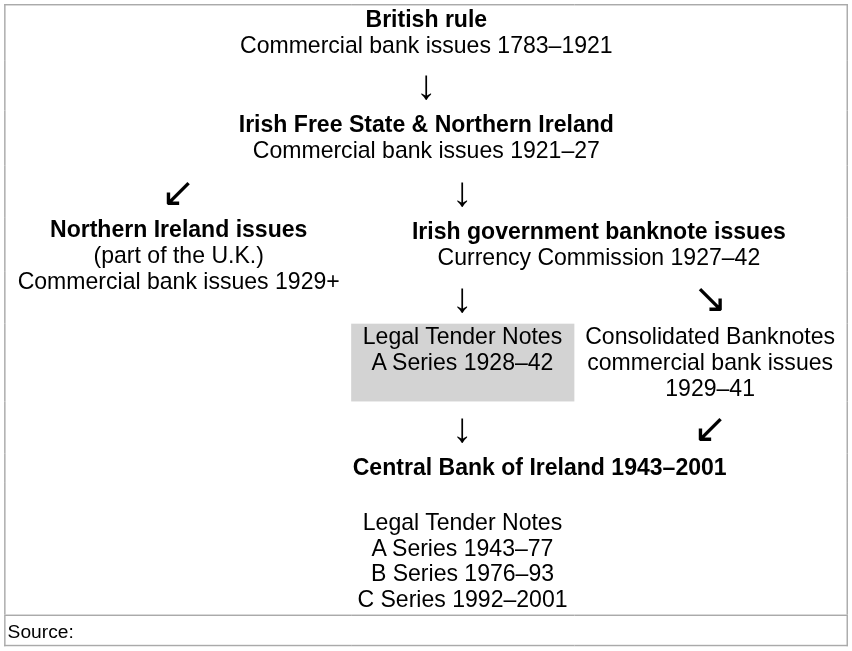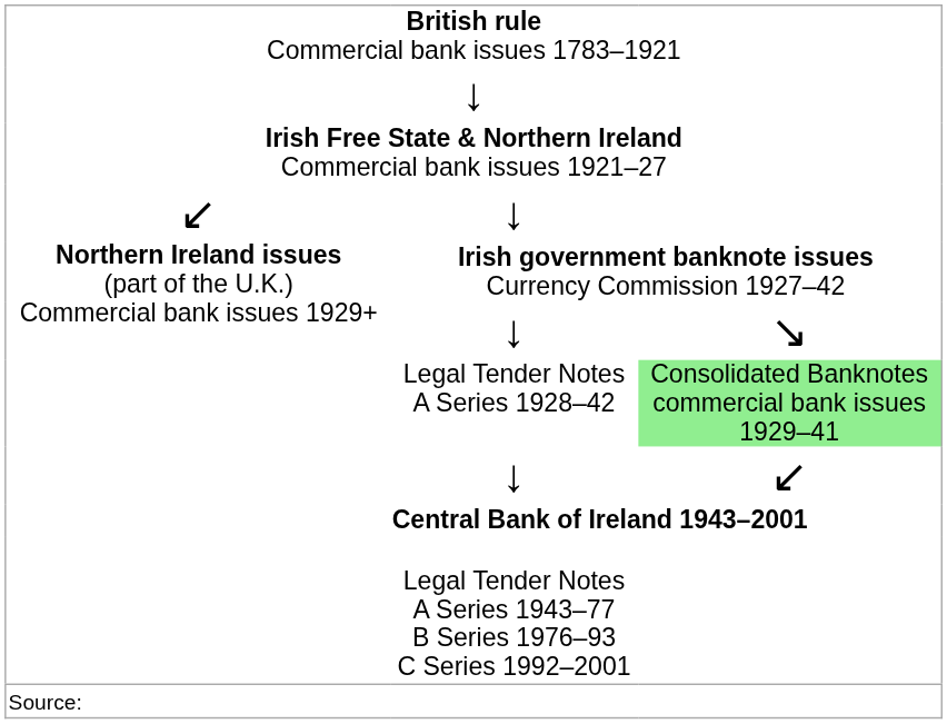Consolidated Banknotes commercial bank issues 1929–41 | column 2: lightgrey background -> no background
Consolidated Banknotes commercial bank issues 1929–41 | column 3: no background -> lightgreen background
